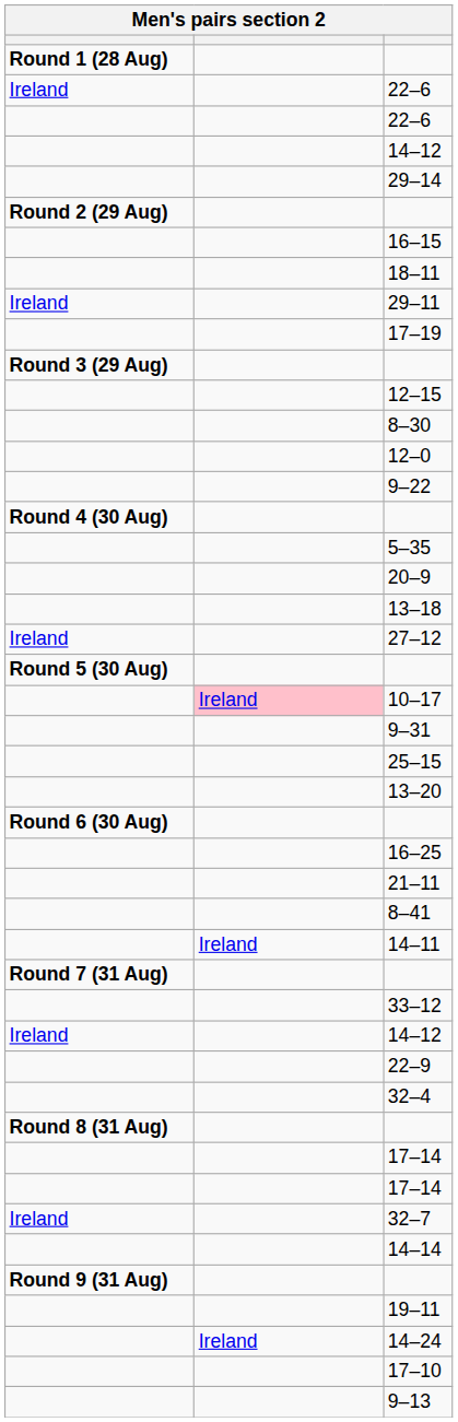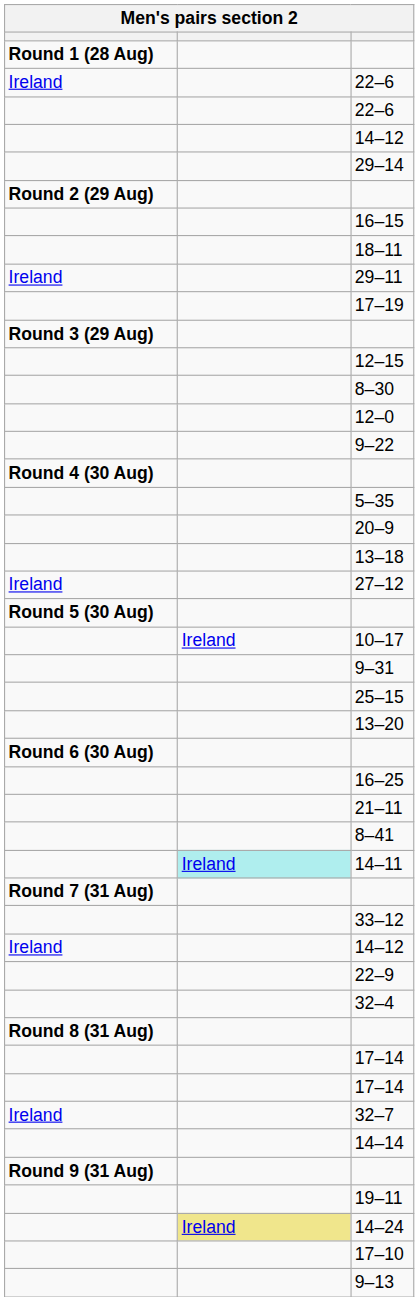10–17 | column 2: pink background -> no background
14–11 | column 2: no background -> paleturquoise background
14–24 | column 2: no background -> khaki background
